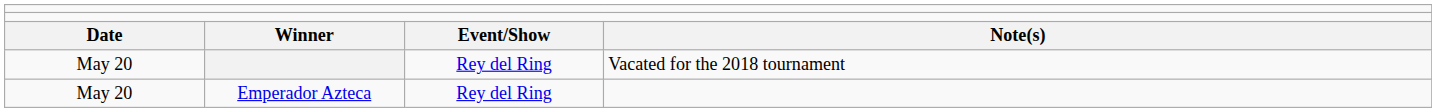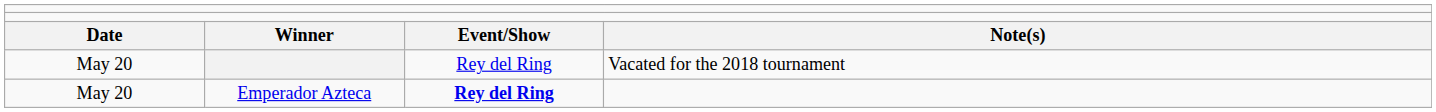May 20 / Emperador Azteca | column 3: normal -> bold
